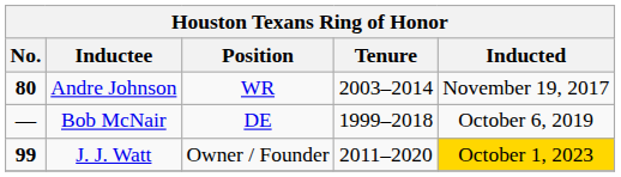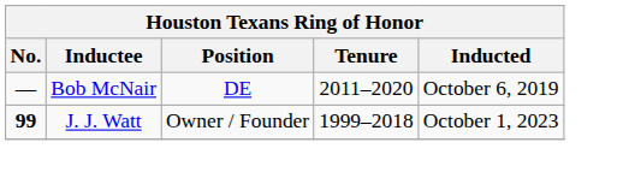- row: 80 | Andre Johnson | WR | 2003–2014 | November 19, 2017
Bob McNair | Tenure: 1999–2018 -> 2011–2020
J. J. Watt | Tenure: 2011–2020 -> 1999–2018
J. J. Watt | Inducted: gold background -> no background
